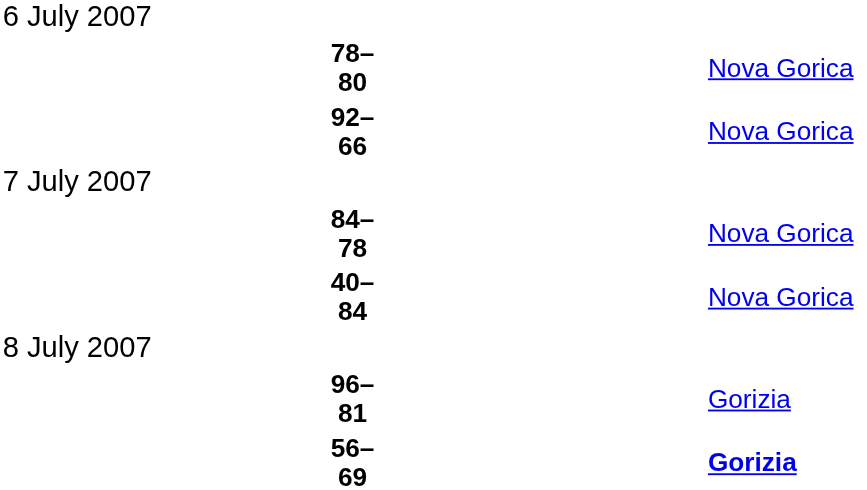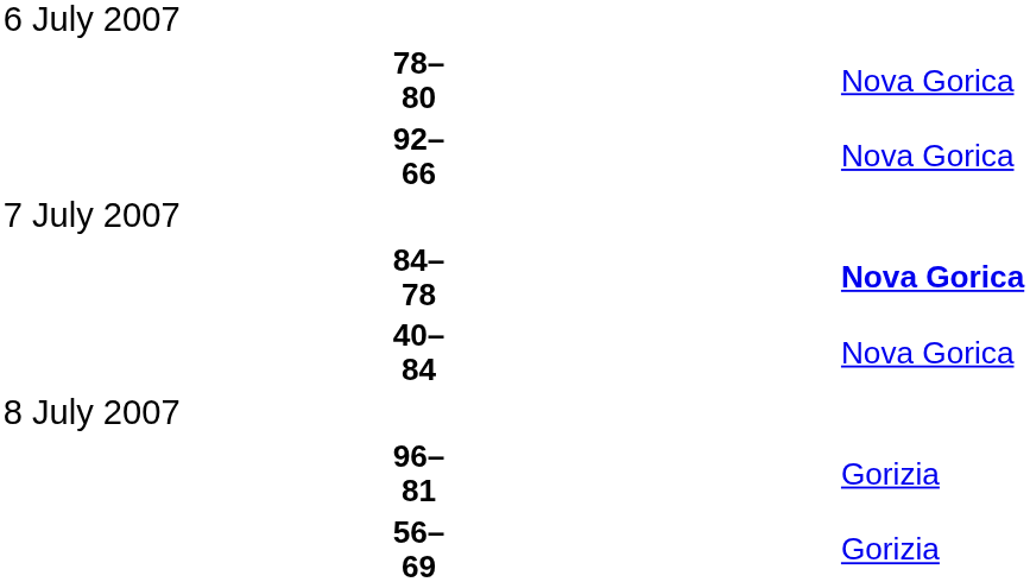84–78 | column 3: normal -> bold
56–69 | column 3: bold -> normal
